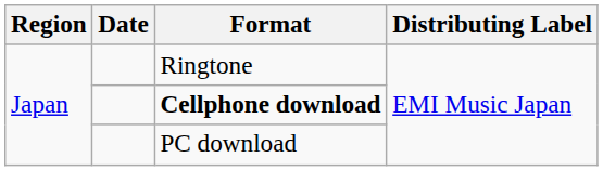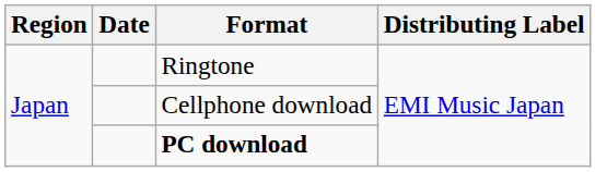Cellphone download | Format: bold -> normal
PC download | Format: normal -> bold
